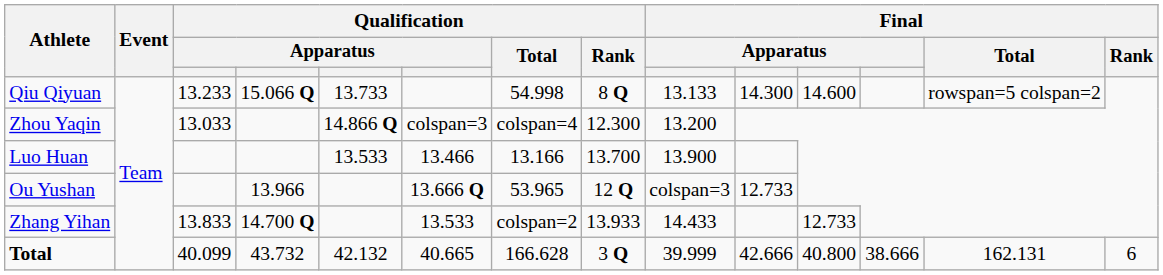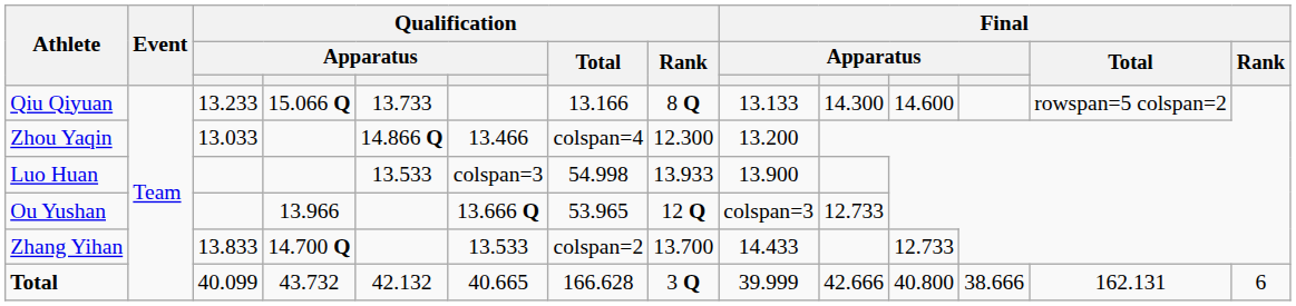Qiu Qiyuan | Qualification / Total: 54.998 -> 13.166
Zhou Yaqin | column 6: colspan=3 -> 13.466
Luo Huan | column 6: 13.466 -> colspan=3
Luo Huan | Qualification / Total: 13.166 -> 54.998
Luo Huan | Qualification / Rank: 13.700 -> 13.933
Zhang Yihan | Qualification / Rank: 13.933 -> 13.700
